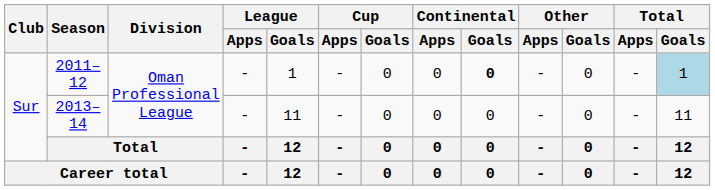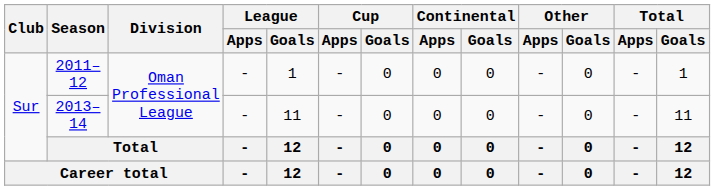2011–12 | Continental / Goals: bold -> normal
2011–12 | Total / Goals: lightblue background -> no background
